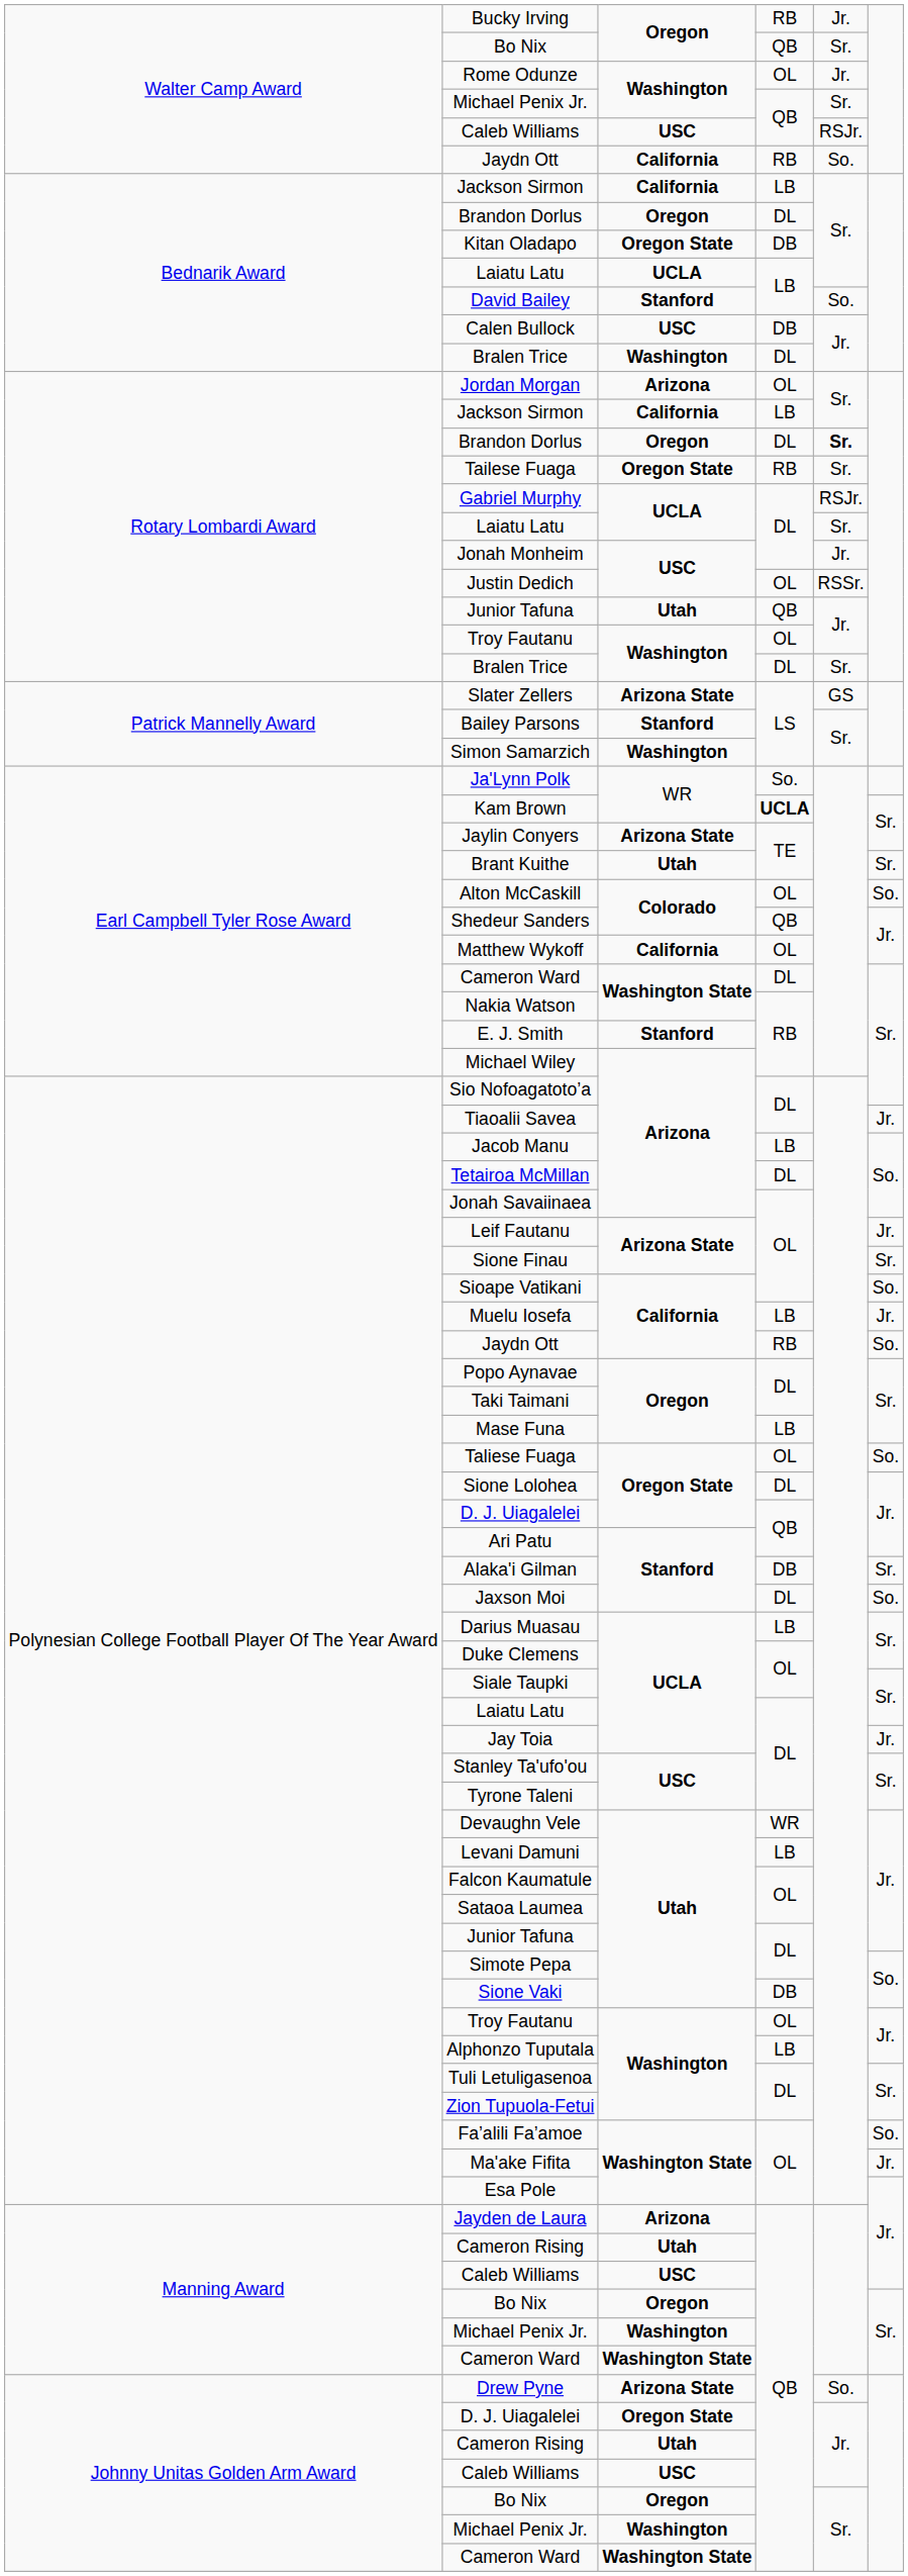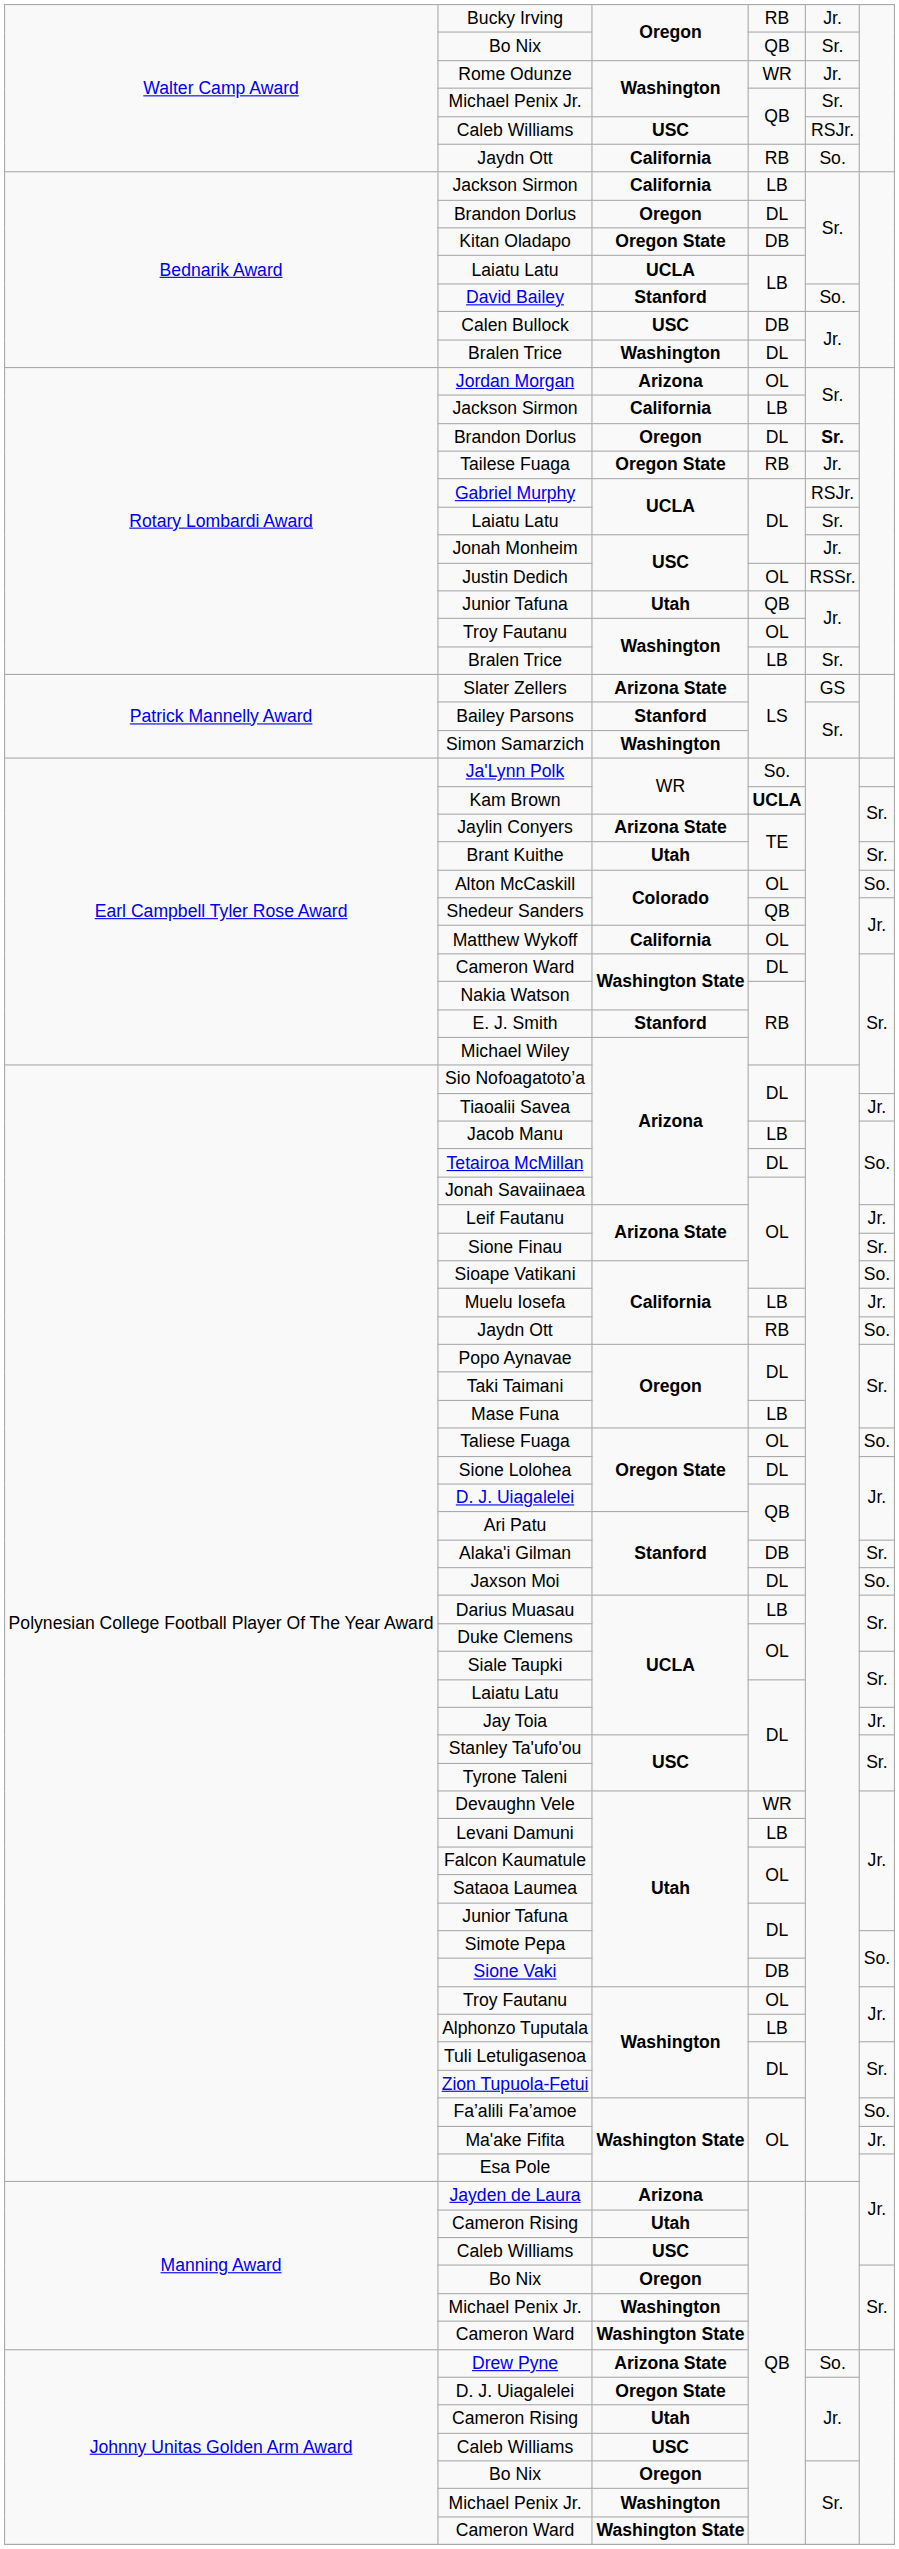Rome Odunze | column 4: OL -> WR
Tailese Fuaga | column 5: Sr. -> Jr.
Rotary Lombardi Award / Bralen Trice | column 4: DL -> LB
